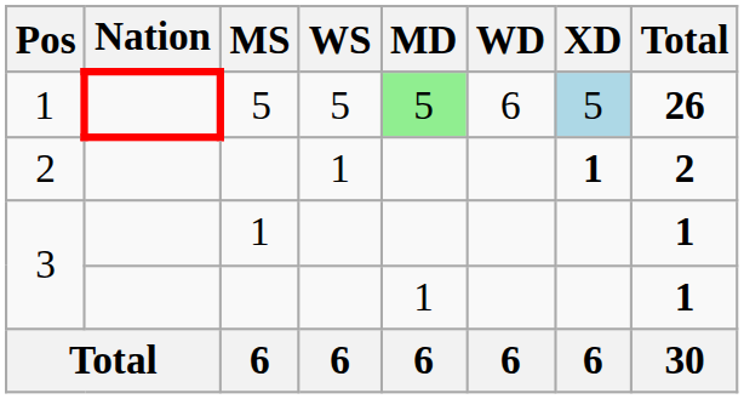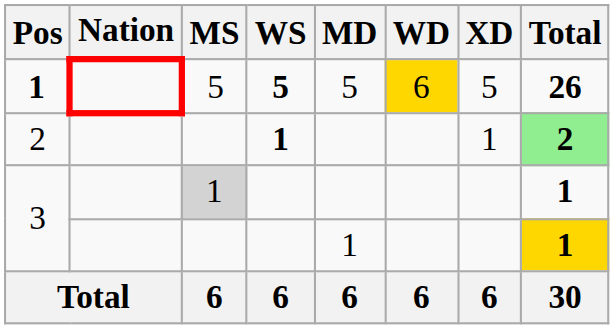row 2 | Pos: normal -> bold
row 2 | WS: normal -> bold
row 2 | MD: lightgreen background -> no background
row 2 | WD: no background -> gold background
row 2 | XD: lightblue background -> no background
row 3 | WS: normal -> bold
row 3 | XD: bold -> normal
row 3 | Total: no background -> lightgreen background
row 4 | MS: no background -> lightgrey background
row 5 | Total: no background -> gold background
